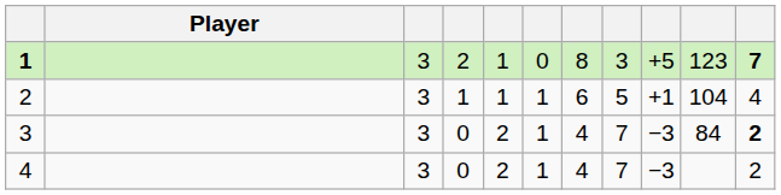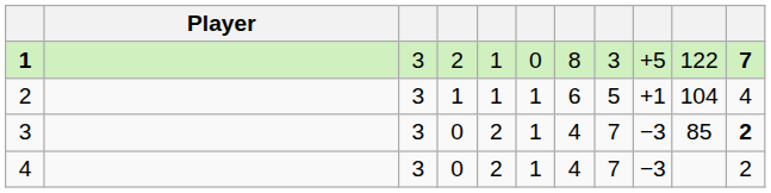row 2 | column 10: 123 -> 122
row 4 | column 10: 84 -> 85
